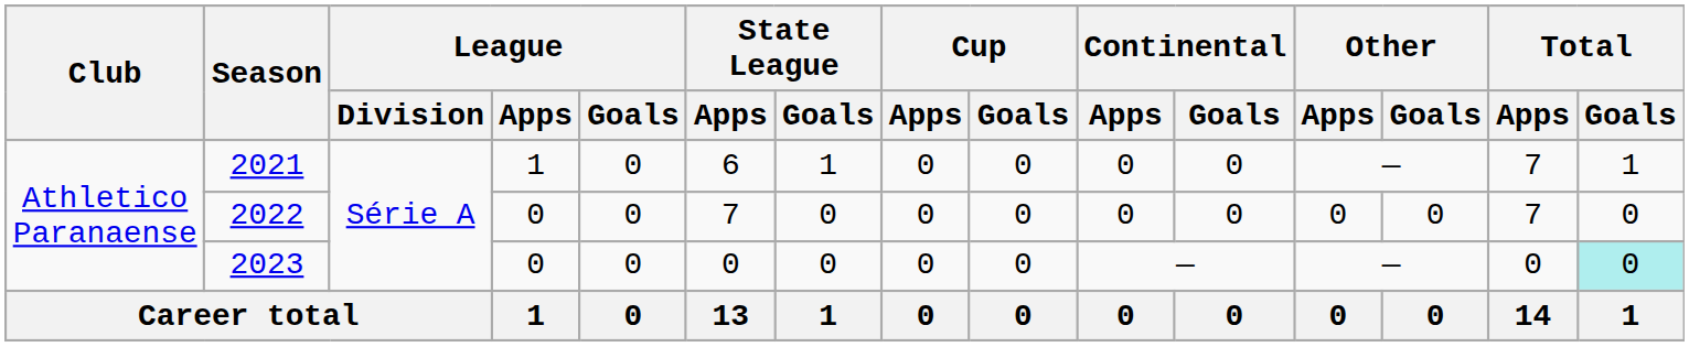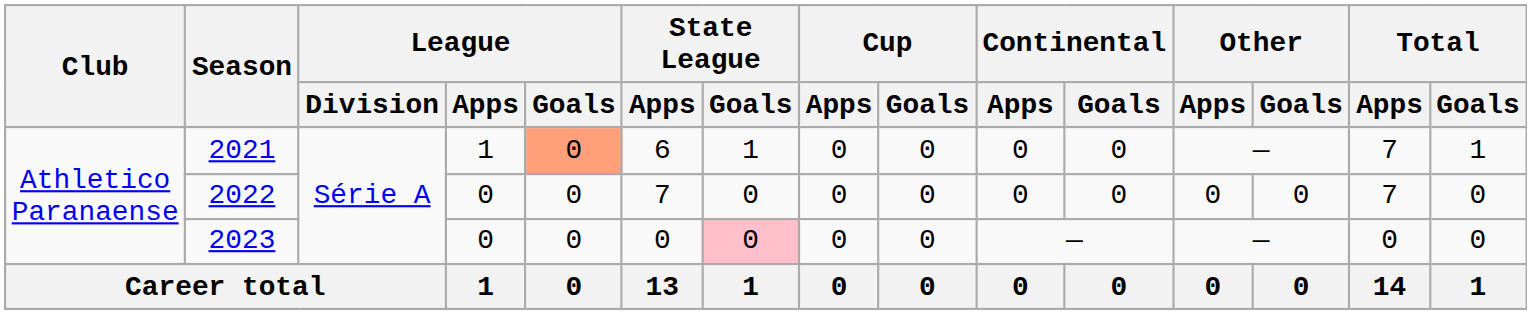2021 | League / Goals: no background -> lightsalmon background
2023 | State League / Goals: no background -> pink background
2023 | Total / Goals: paleturquoise background -> no background
